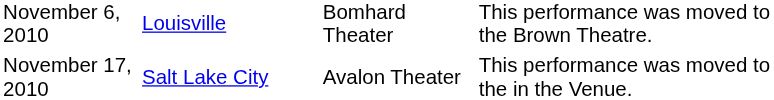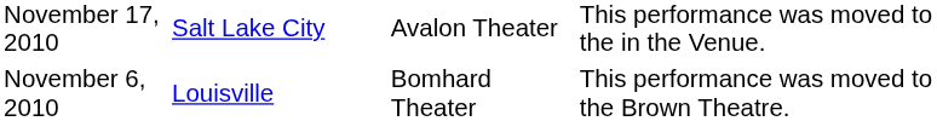rows swapped: November 6, 2010 <-> November 17, 2010
